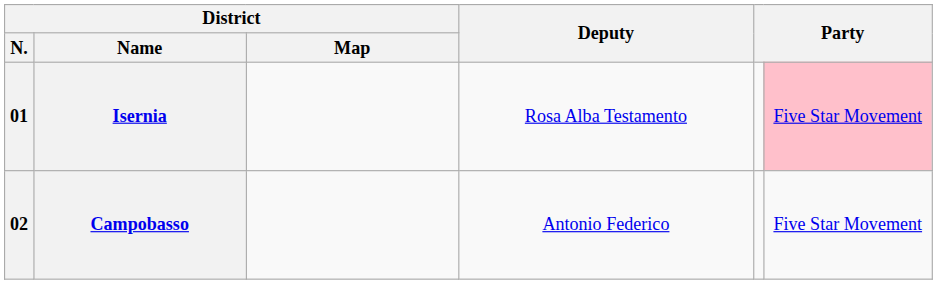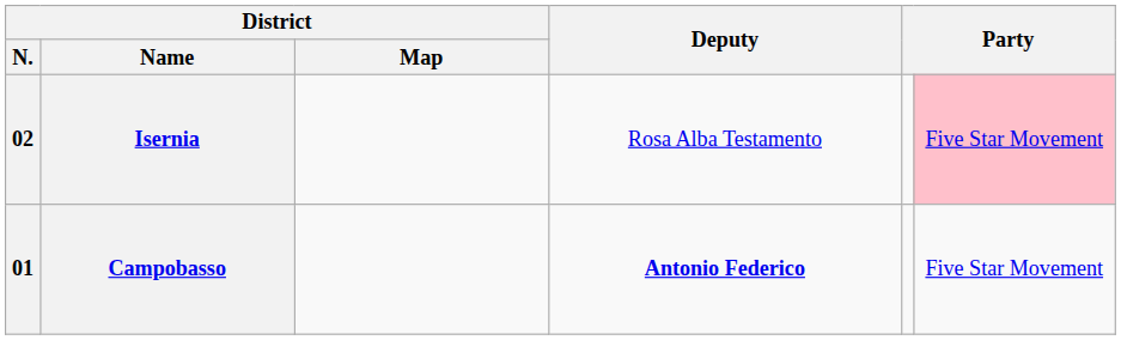Isernia | District / N.: 01 -> 02
Campobasso | District / N.: 02 -> 01
Campobasso | Deputy: normal -> bold
